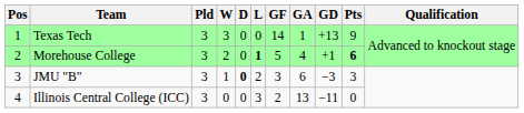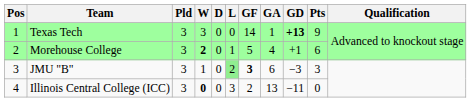Texas Tech | GD: normal -> bold
Morehouse College | W: normal -> bold
Morehouse College | L: bold -> normal
Morehouse College | Pts: bold -> normal
JMU "B" | D: bold -> normal
JMU "B" | L: no background -> lightgreen background
JMU "B" | GF: normal -> bold
Illinois Central College (ICC) | W: normal -> bold
